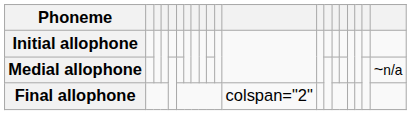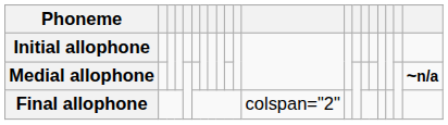Medial allophone | column 20: normal -> bold
